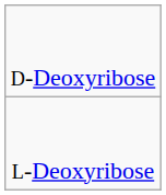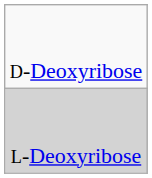row 2 | column 1: no background -> lightgrey background
